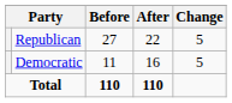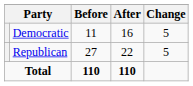rows swapped: Republican <-> Democratic
